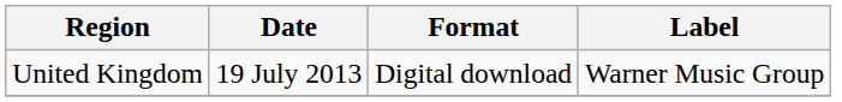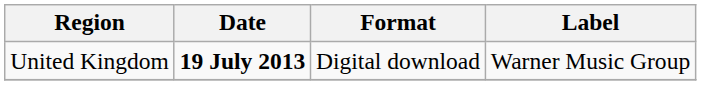United Kingdom | Date: normal -> bold
